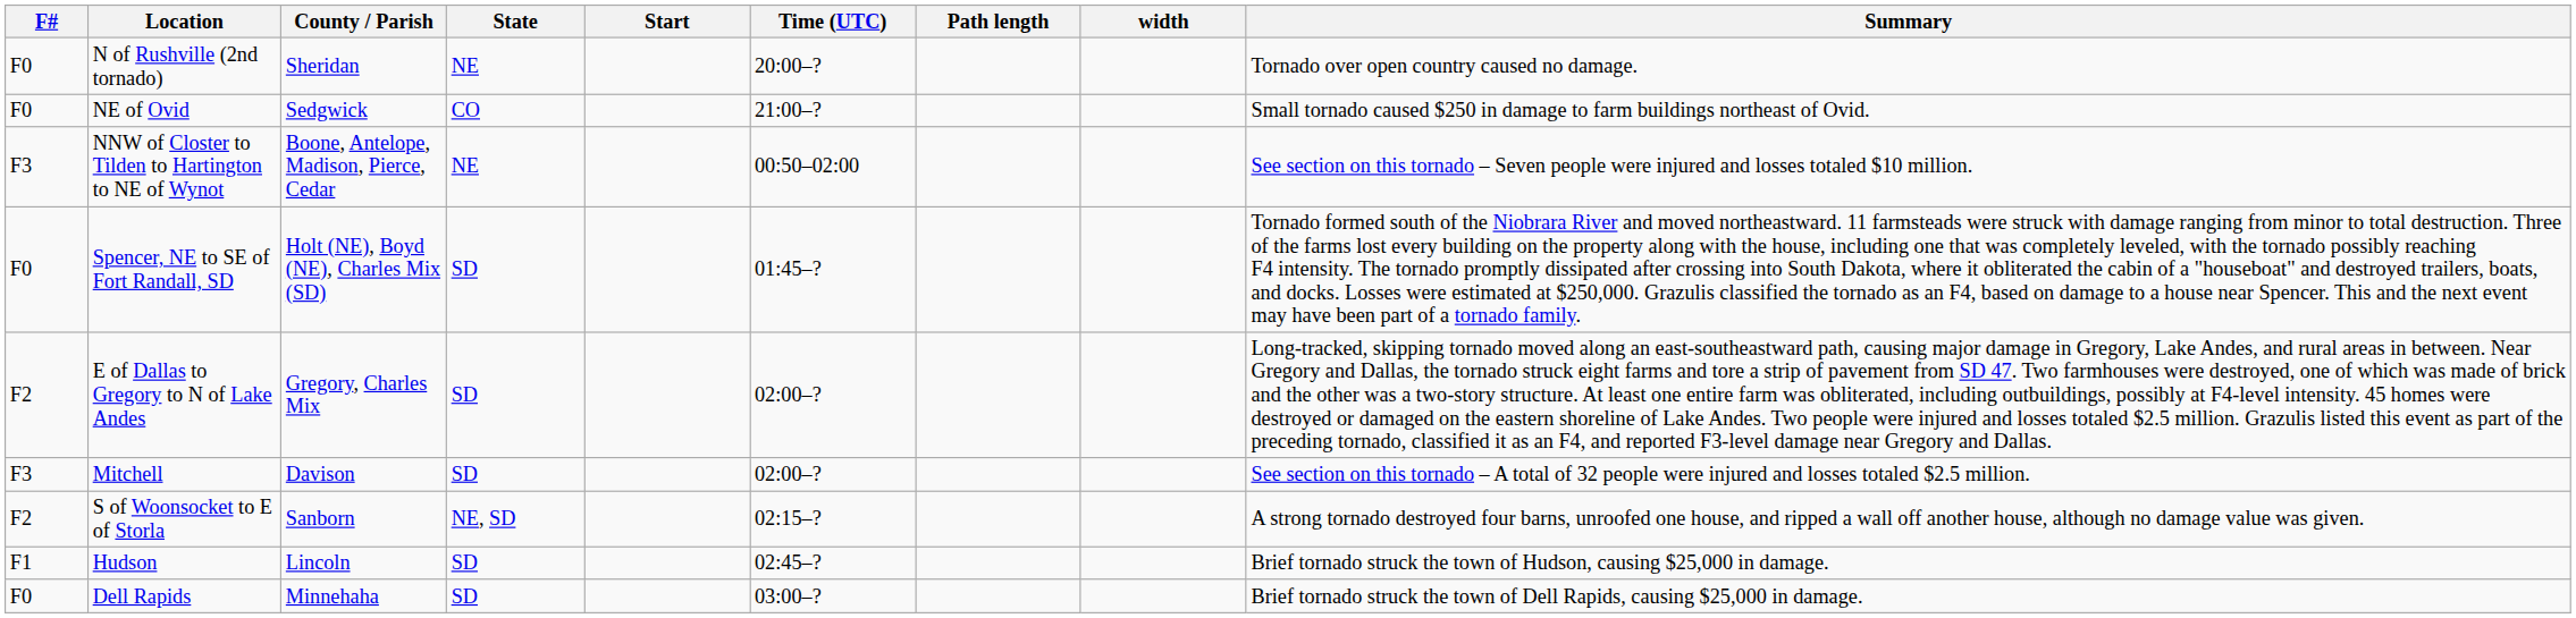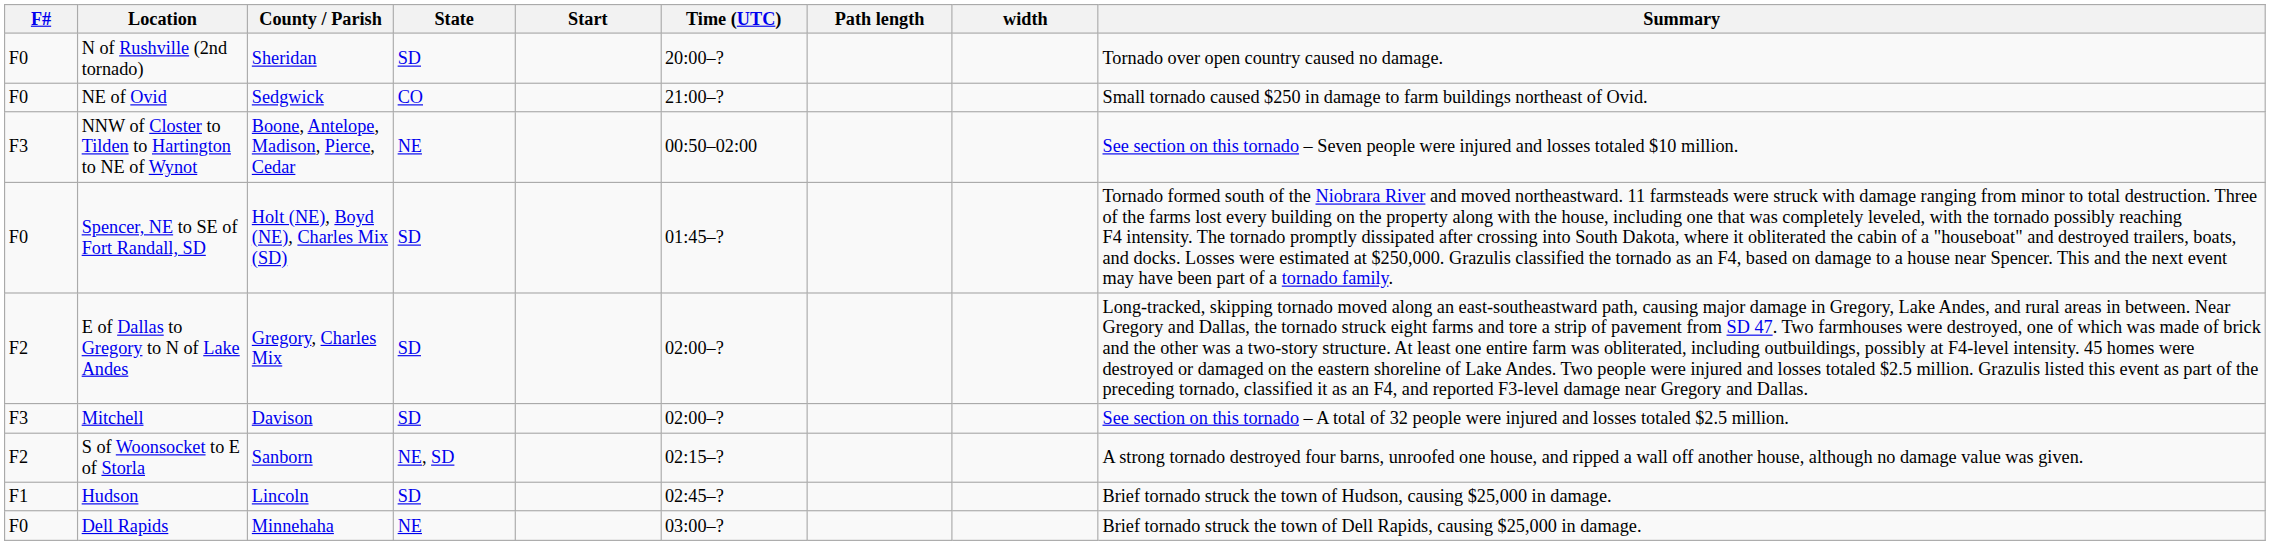N of Rushville (2nd tornado) | State: NE -> SD
Dell Rapids | State: SD -> NE
